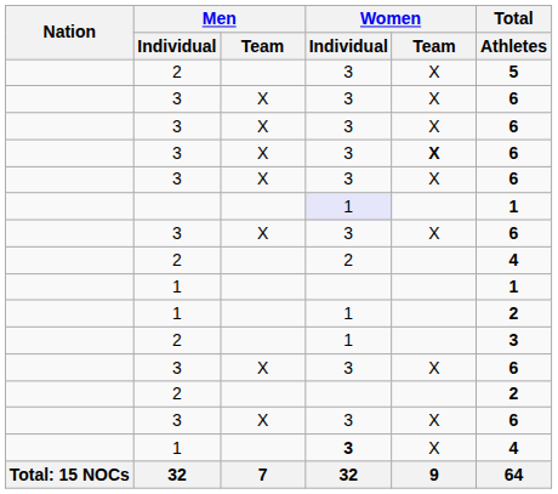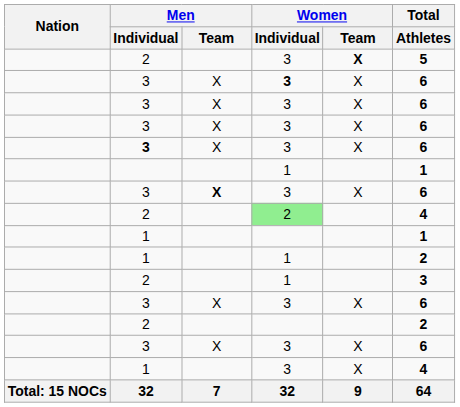row 3 | Women / Team: normal -> bold
row 4 | Women / Individual: normal -> bold
row 6 | Women / Team: bold -> normal
row 7 | Men / Individual: normal -> bold
row 8 | Women / Individual: lavender background -> no background
row 9 | Men / Team: normal -> bold
row 10 | Women / Individual: no background -> lightgreen background
row 17 | Women / Individual: bold -> normal
